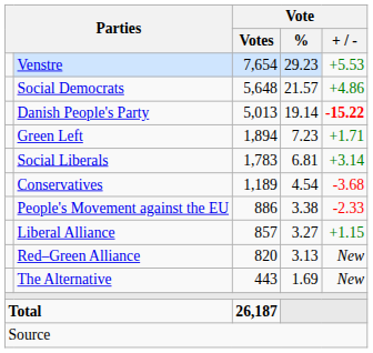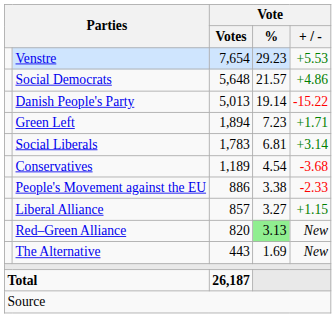Danish People's Party | Vote / + / -: bold -> normal
Red–Green Alliance | Vote / %: no background -> lightgreen background
